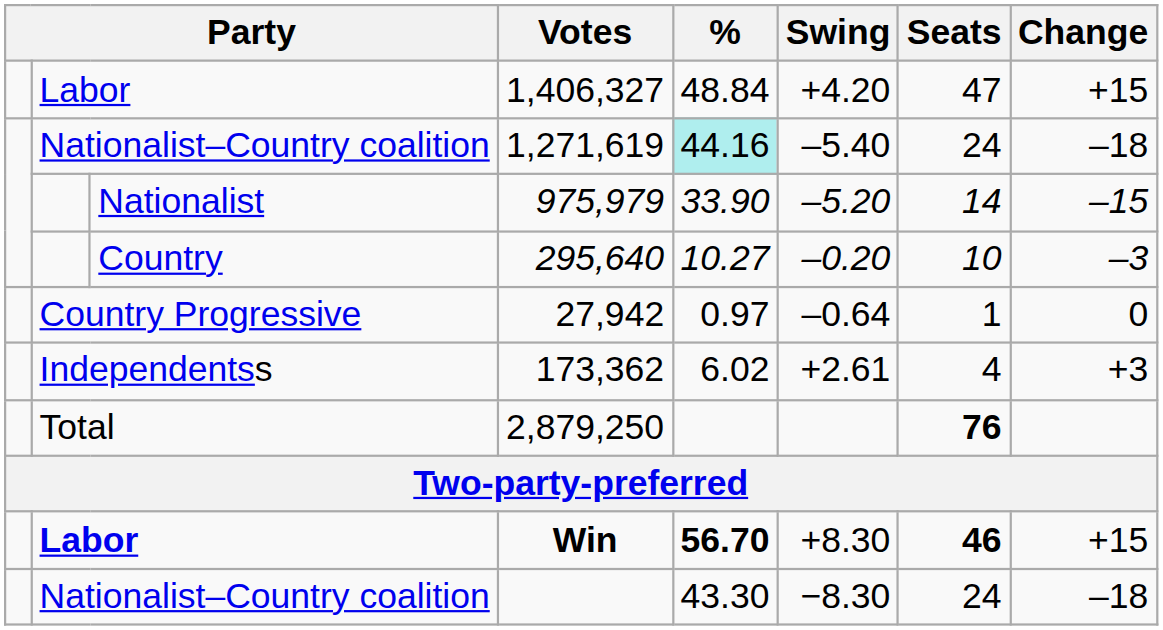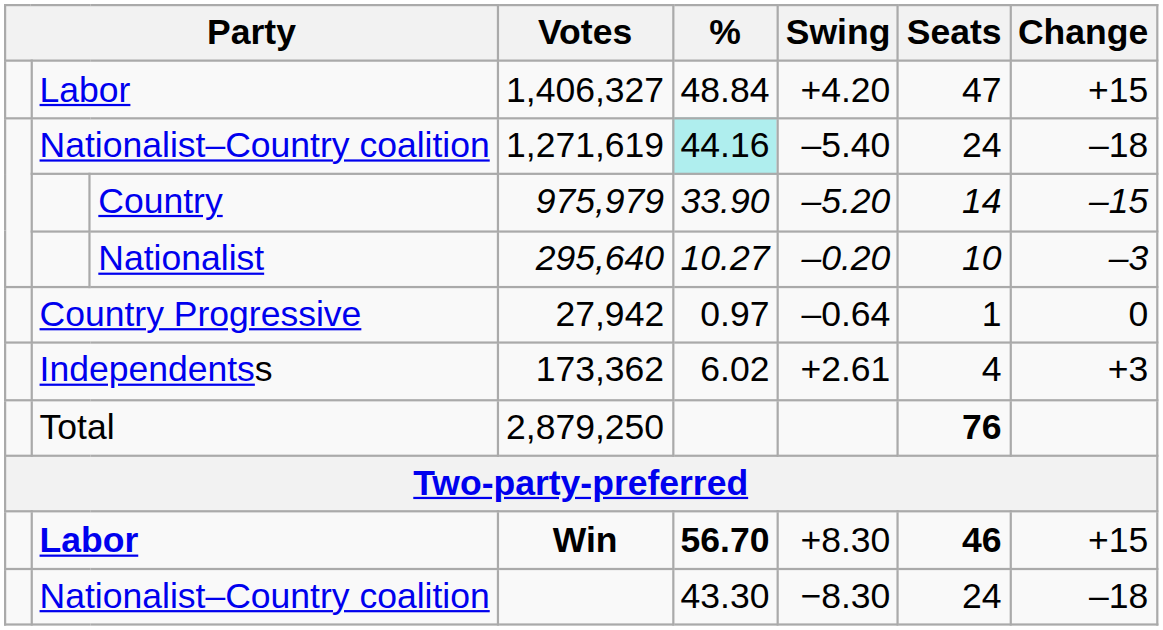975,979 | column 3: Nationalist -> Country
295,640 | column 3: Country -> Nationalist
